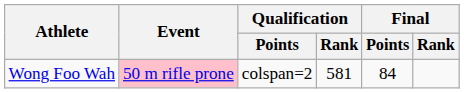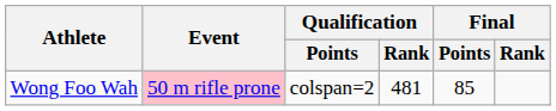Wong Foo Wah | Qualification / Rank: 581 -> 481
Wong Foo Wah | Final / Points: 84 -> 85
